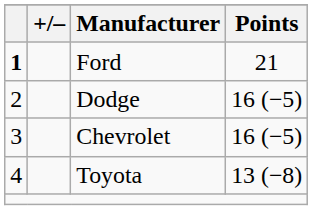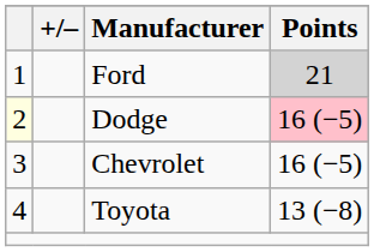Ford | column 1: bold -> normal
Ford | Points: no background -> lightgrey background
Dodge | column 1: no background -> lightyellow background
Dodge | Points: no background -> pink background
